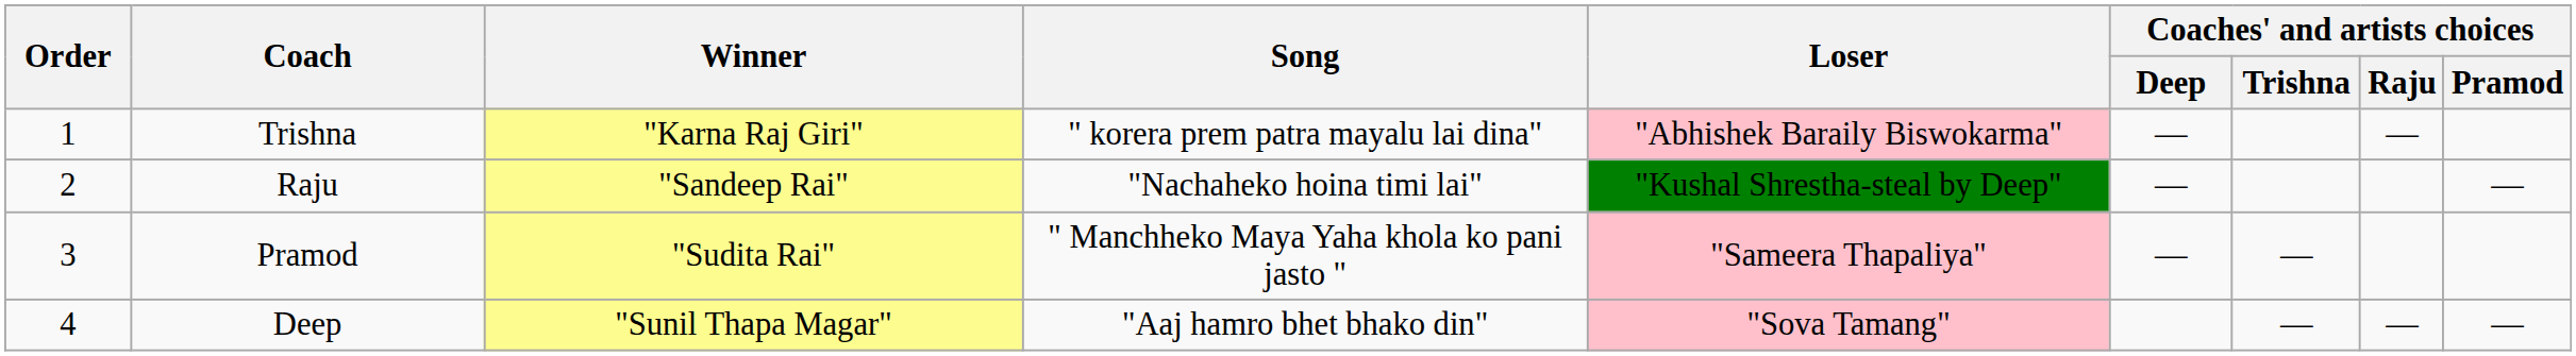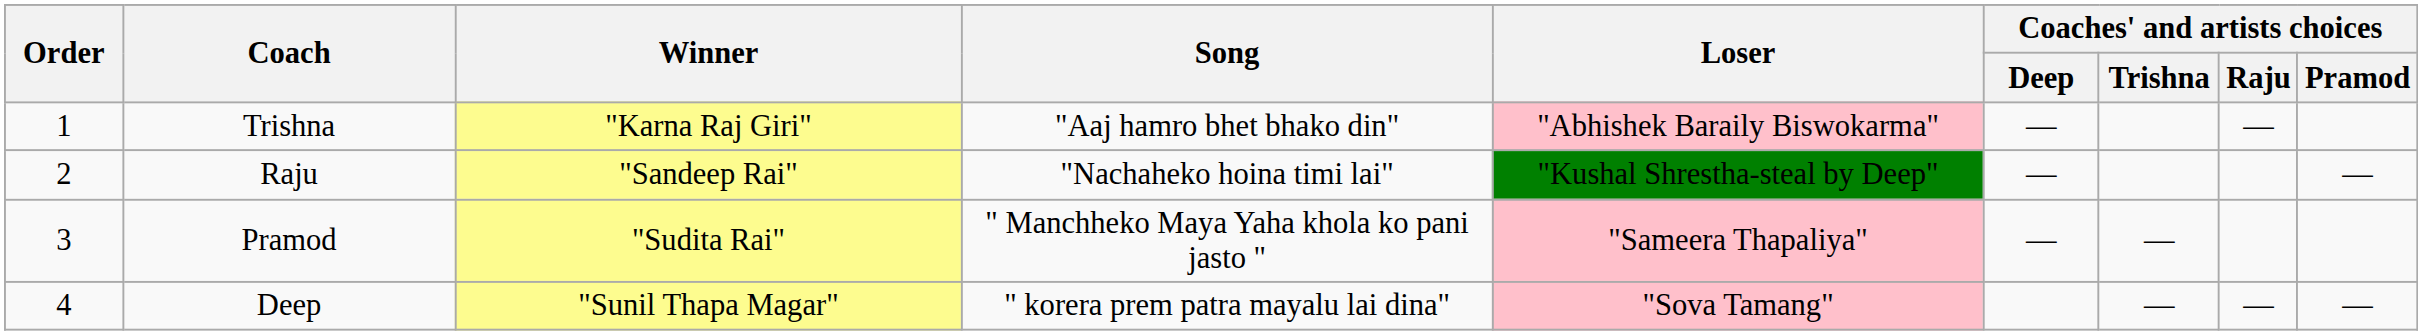row 3 | Song: " korera prem patra mayalu lai dina" -> "Aaj hamro bhet bhako din"
row 6 | Song: "Aaj hamro bhet bhako din" -> " korera prem patra mayalu lai dina"
